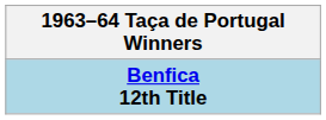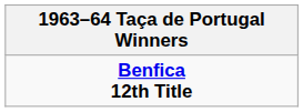row 2 | column 1: lightblue background -> no background
